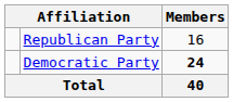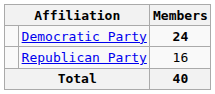rows swapped: Democratic Party <-> Republican Party
